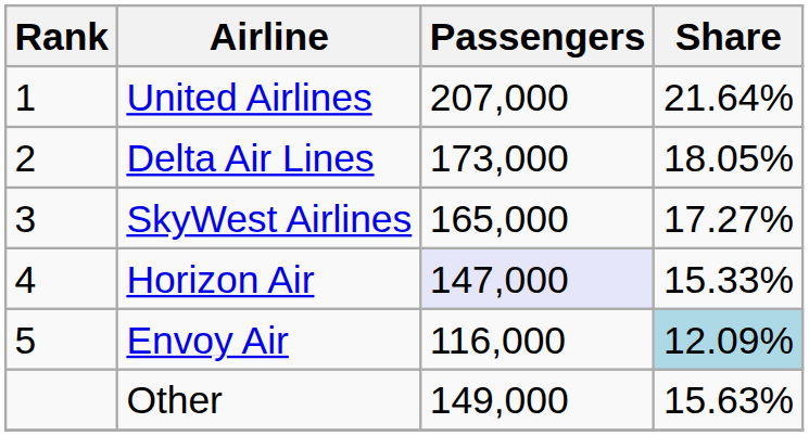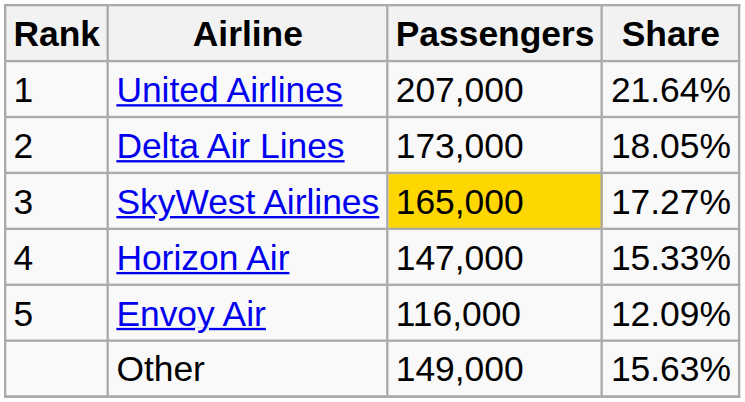SkyWest Airlines | Passengers: no background -> gold background
Horizon Air | Passengers: lavender background -> no background
Envoy Air | Share: lightblue background -> no background
